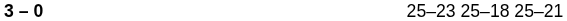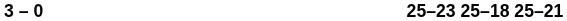row 1 | column 2: normal -> bold
